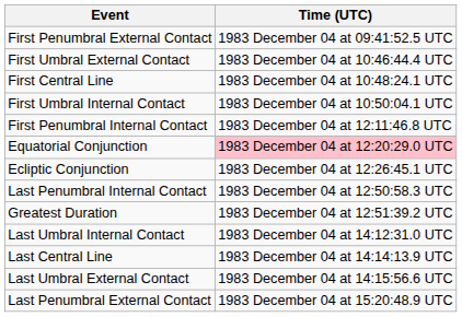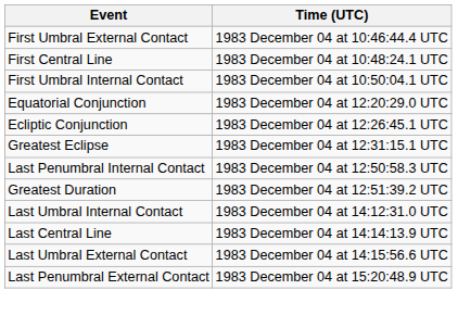- row: First Penumbral External Contact | 1983 December 04 at 09:41:52.5 UTC
- row: First Penumbral Internal Contact | 1983 December 04 at 12:11:46.8 UTC
Equatorial Conjunction | Time (UTC): pink background -> no background
+ row: Greatest Eclipse | 1983 December 04 at 12:31:15.1 UTC
